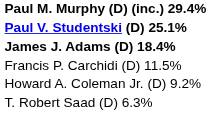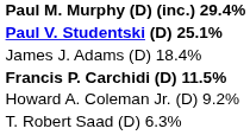row 3 | column 1: bold -> normal
row 4 | column 1: normal -> bold
